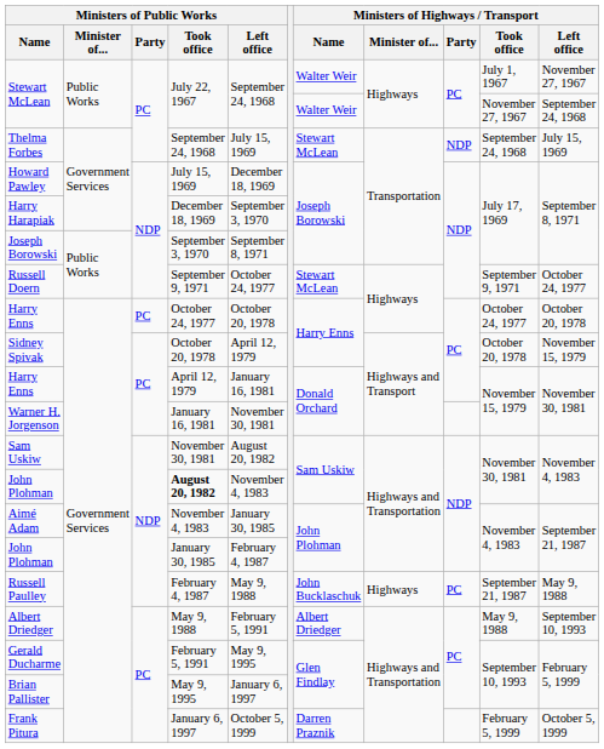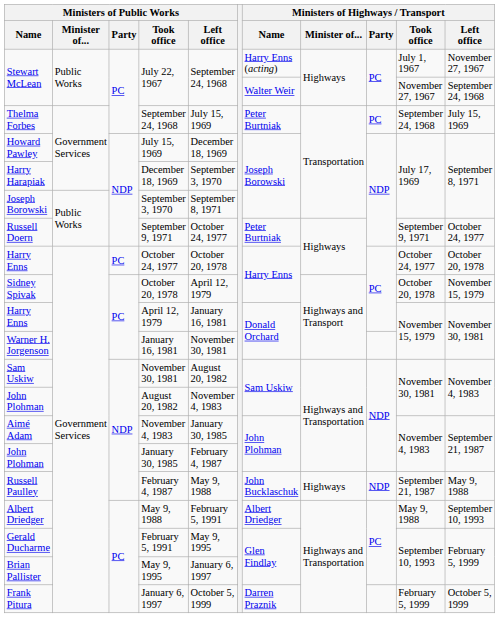row 3 | Ministers of Highways / Transport / Name: Walter Weir -> Harry Enns (acting)
row 5 | Ministers of Highways / Transport / Name: Stewart McLean -> Peter Burtniak
row 5 | Ministers of Highways / Transport / Party: NDP -> PC
row 9 | Ministers of Highways / Transport / Name: Stewart McLean -> Peter Burtniak
row 15 | Ministers of Public Works / Took office: bold -> normal
row 18 | Ministers of Highways / Transport / Party: PC -> NDP
